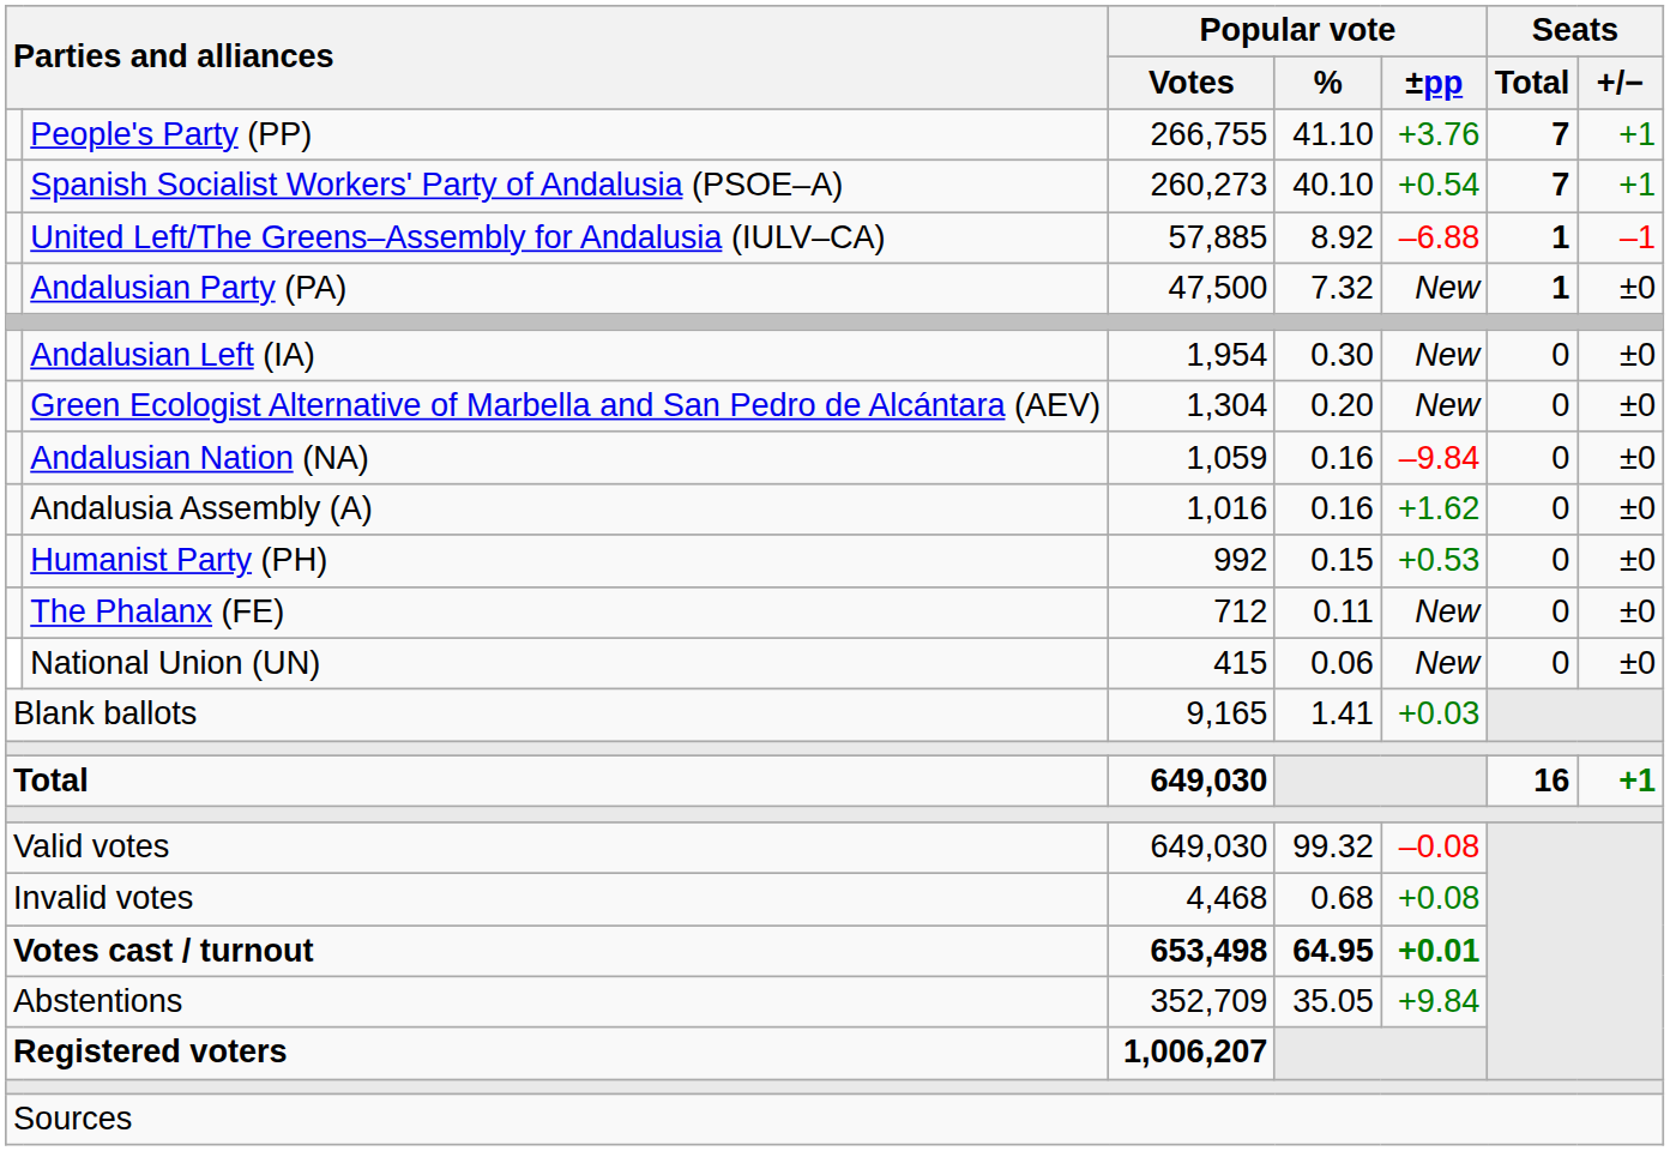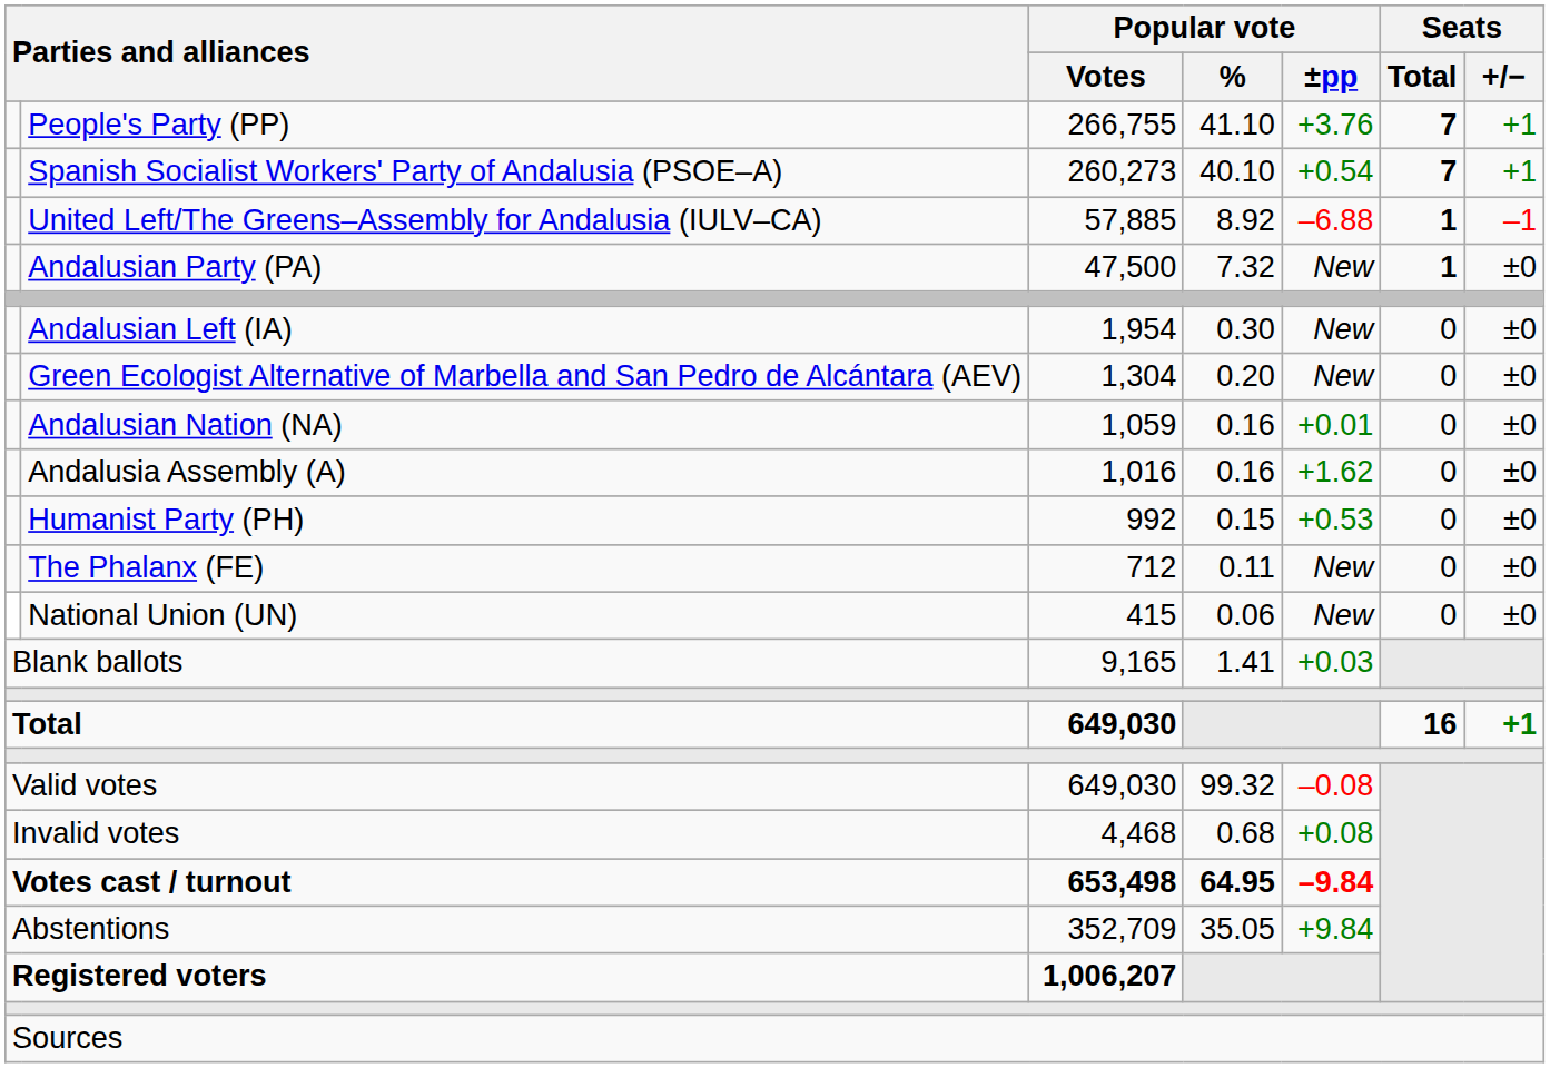Andalusian Nation (NA) | Popular vote / ±pp: –9.84 -> +0.01
Votes cast / turnout | Popular vote / ±pp: +0.01 -> –9.84
